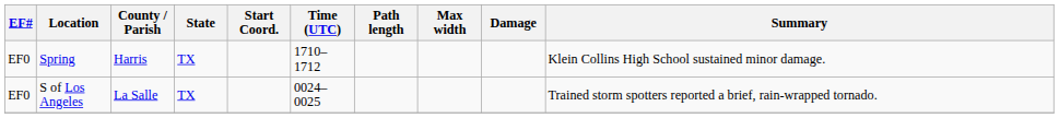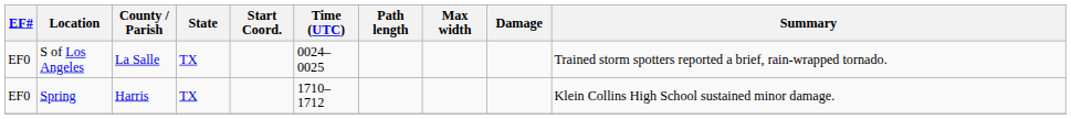rows swapped: Spring <-> S of Los Angeles
